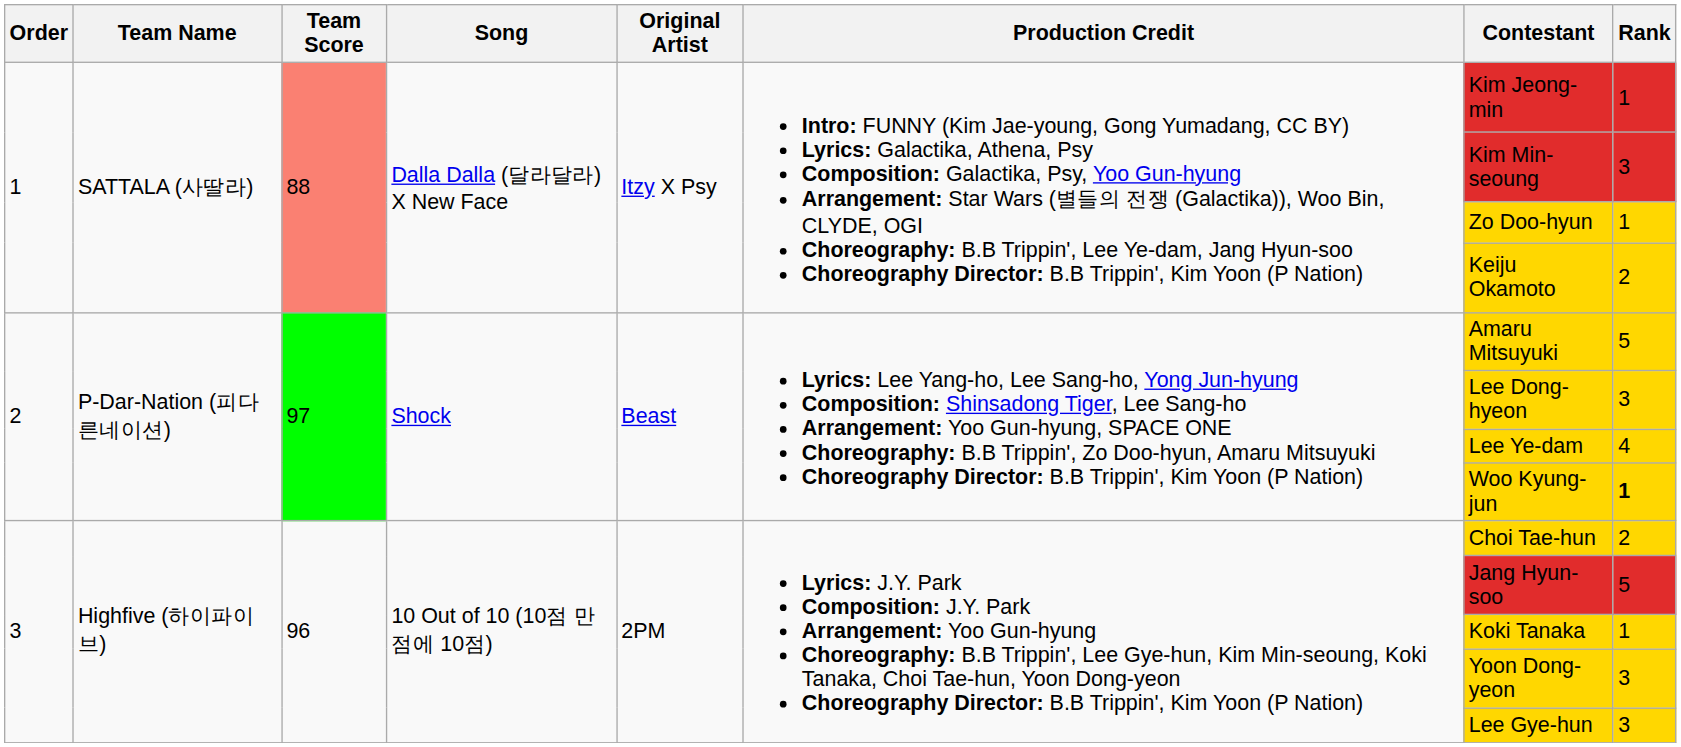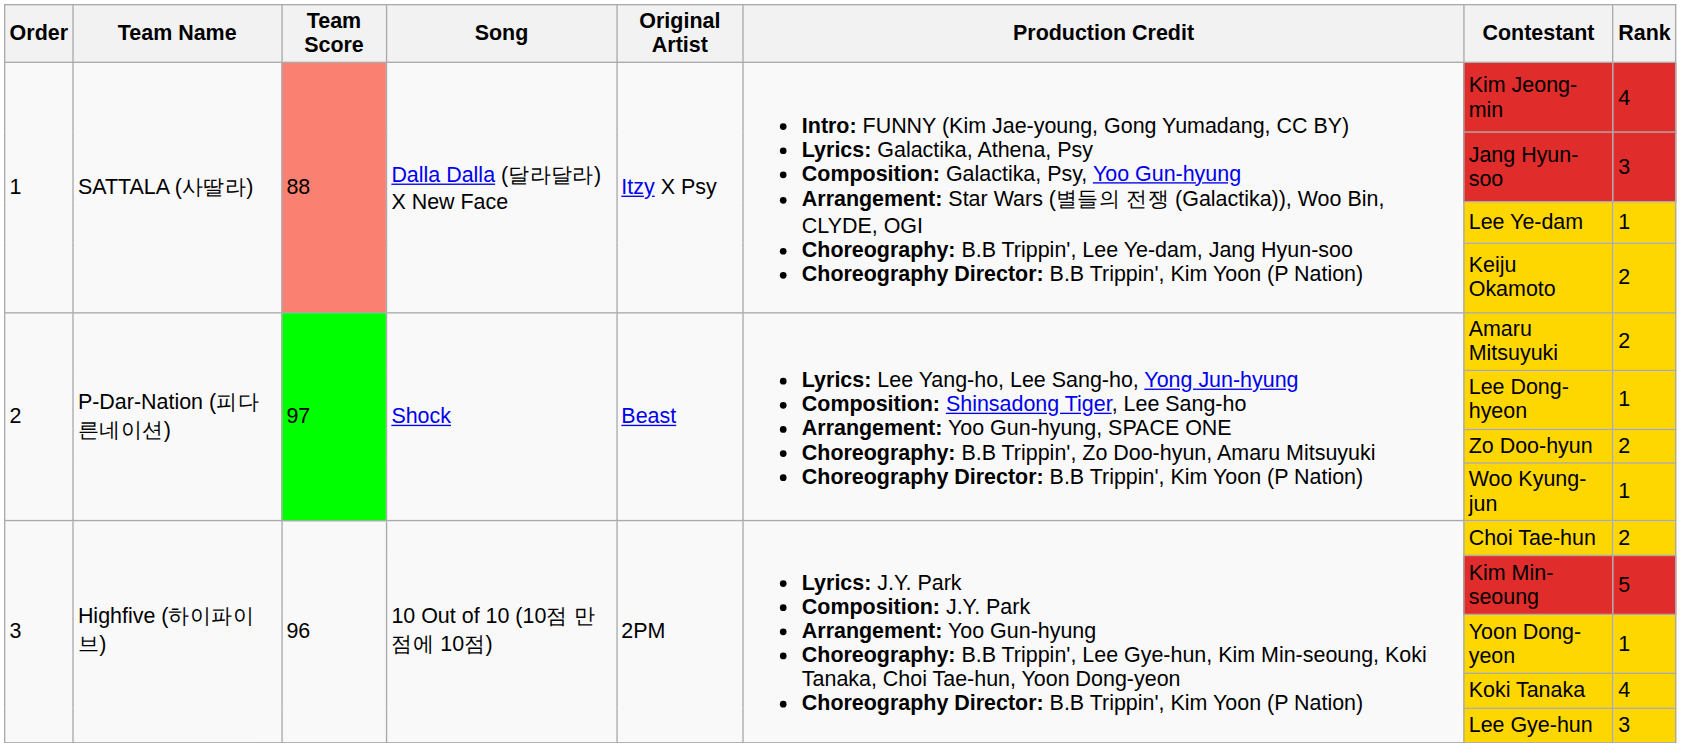row 2 | Rank: 1 -> 4
row 3 | Contestant: Kim Min-seoung -> Jang Hyun-soo
row 4 | Contestant: Zo Doo-hyun -> Lee Ye-dam
row 6 | Rank: 5 -> 2
row 7 | Rank: 3 -> 1
row 8 | Contestant: Lee Ye-dam -> Zo Doo-hyun
row 8 | Rank: 4 -> 2
row 9 | Rank: bold -> normal
row 11 | Contestant: Jang Hyun-soo -> Kim Min-seoung
row 12 | Contestant: Koki Tanaka -> Yoon Dong-yeon
row 13 | Contestant: Yoon Dong-yeon -> Koki Tanaka
row 13 | Rank: 3 -> 4
